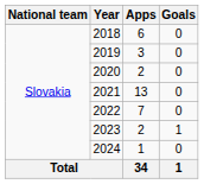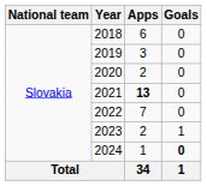2021 | Apps: normal -> bold
2024 | Goals: normal -> bold
